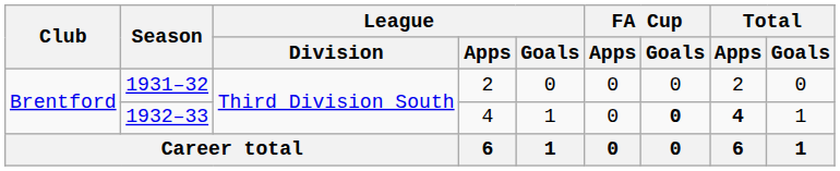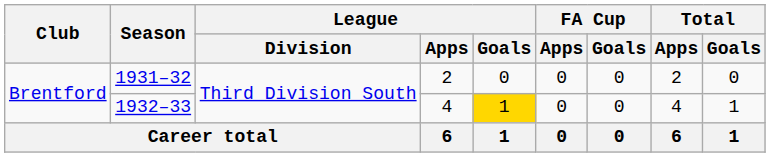1932–33 | League / Goals: no background -> gold background
1932–33 | FA Cup / Goals: bold -> normal
1932–33 | Total / Apps: bold -> normal
